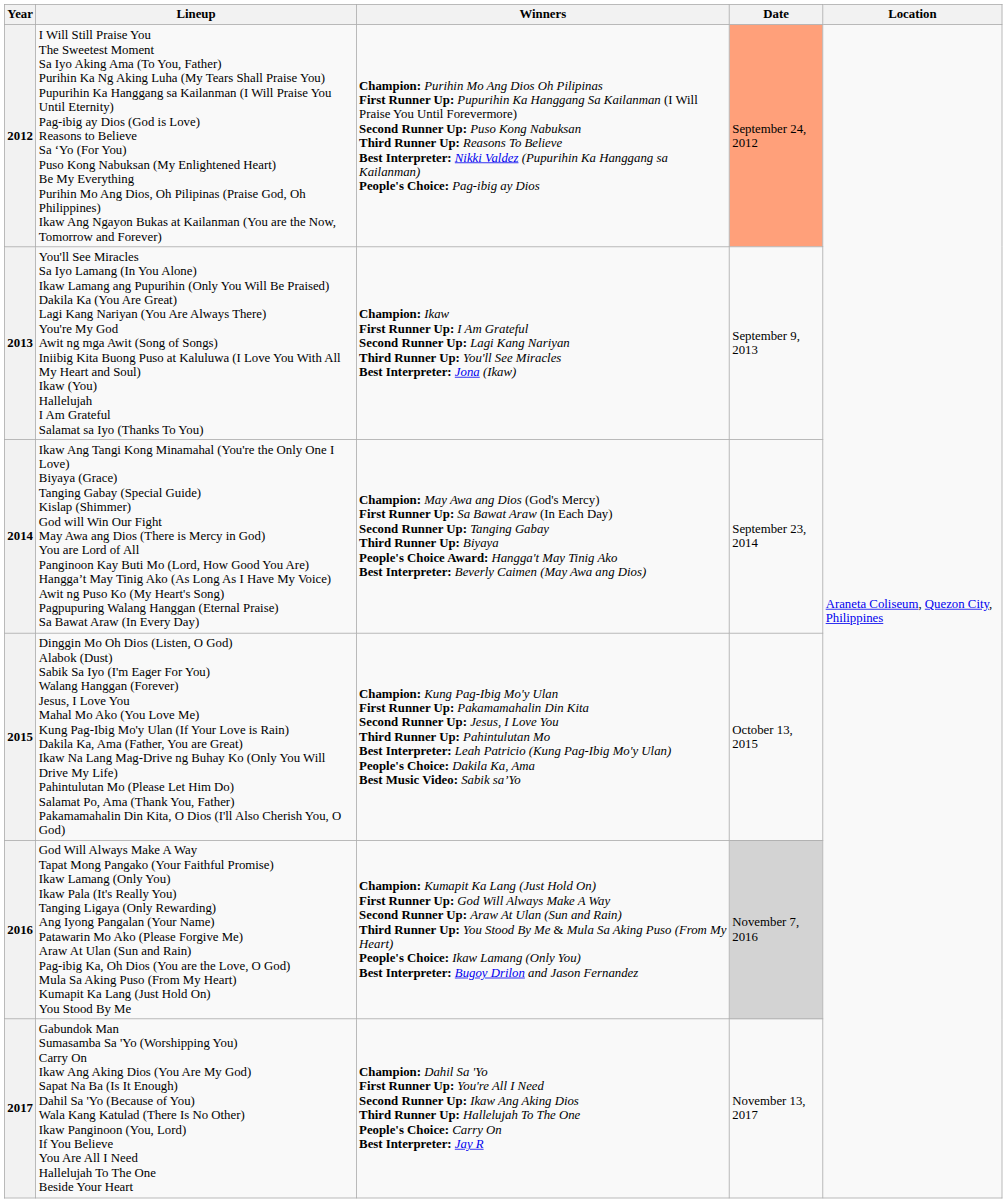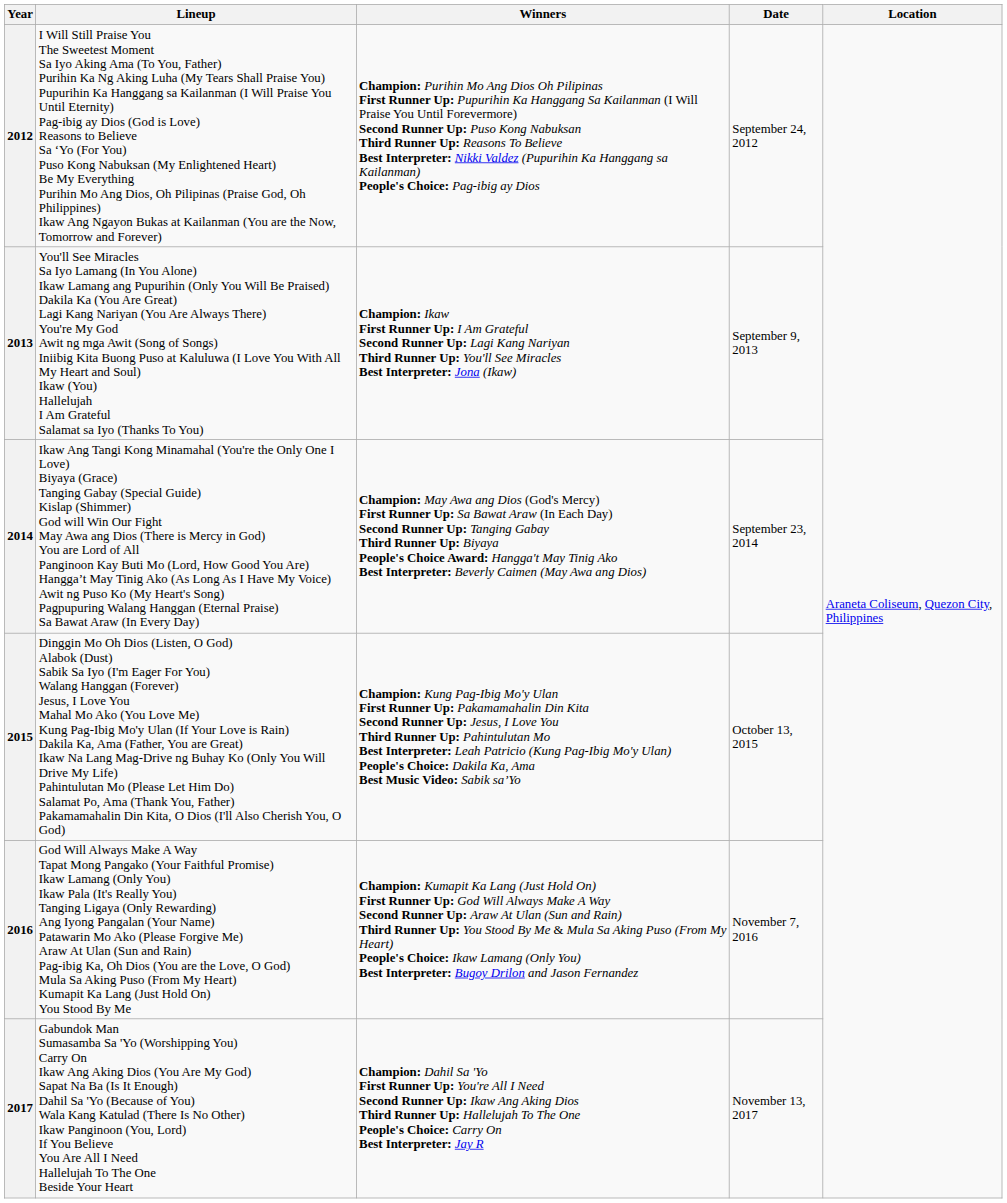2012 | Date: lightsalmon background -> no background
2016 | Date: lightgrey background -> no background
